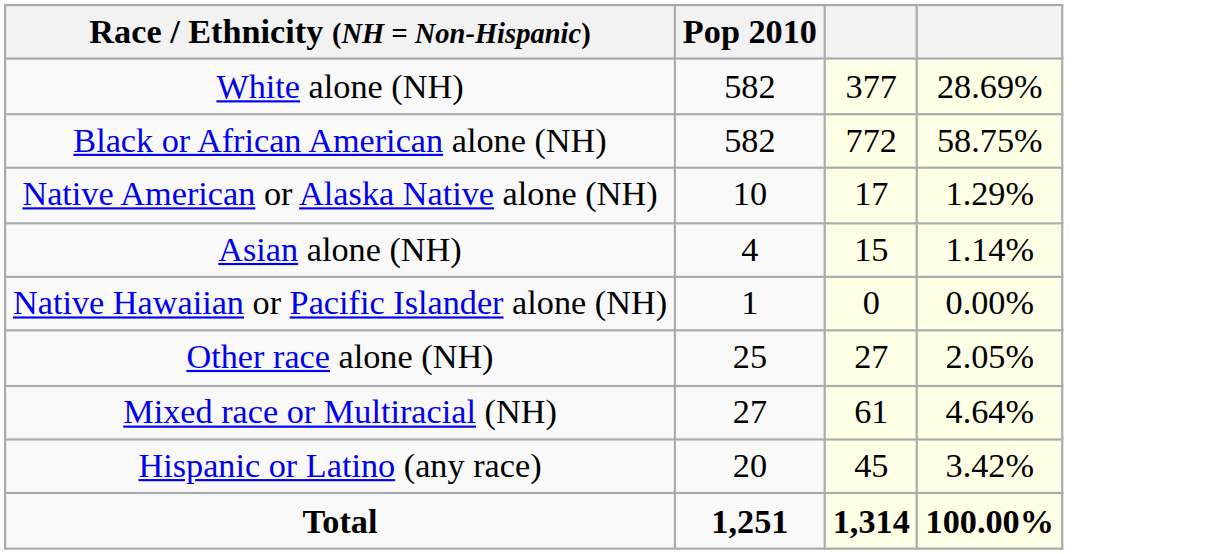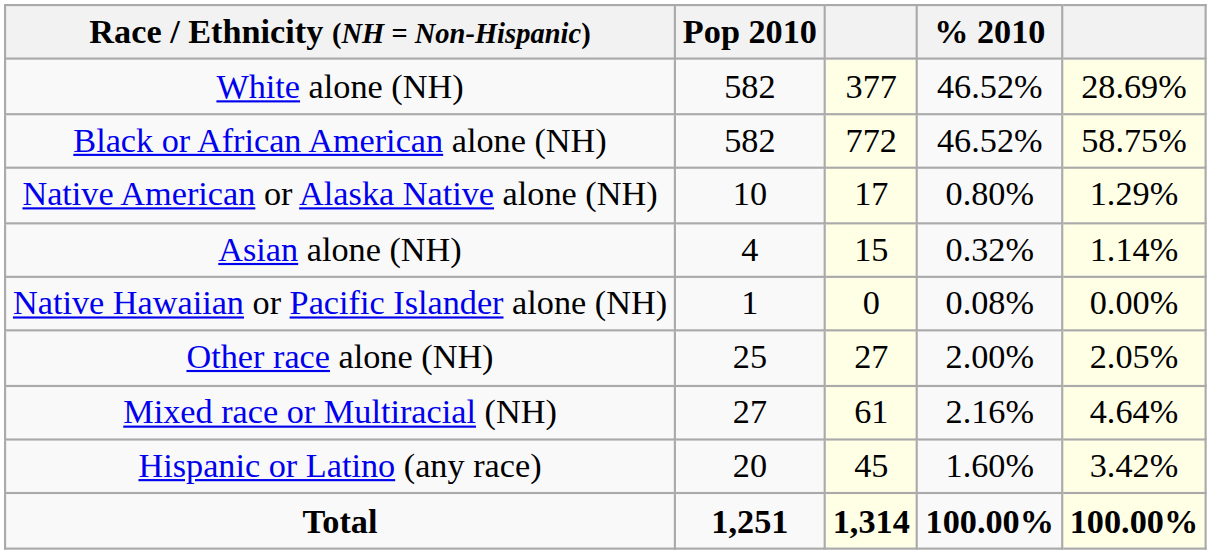+ column: % 2010 | 46.52% | 46.52% | 0.80% | 0.32% | 0.08% | 2.00% | 2.16% | 1.60% | 100.00%
